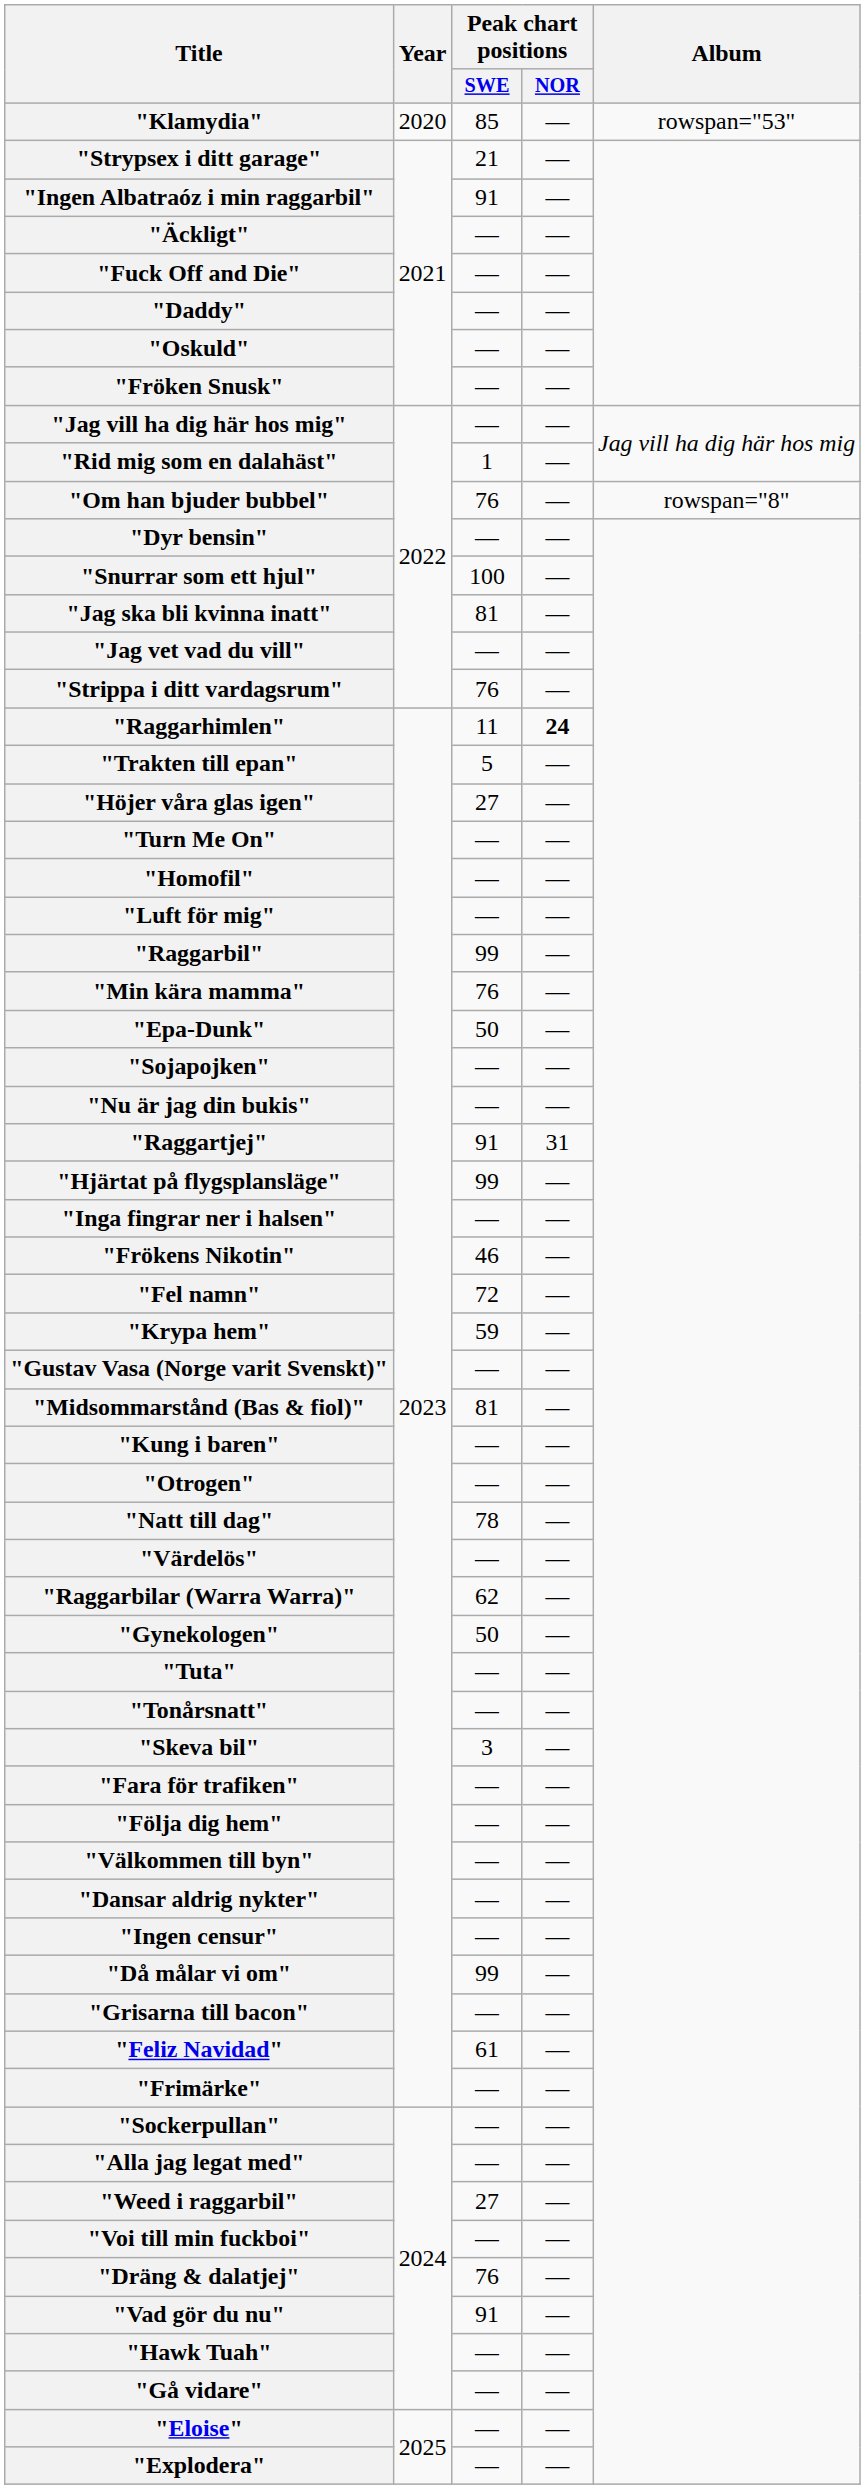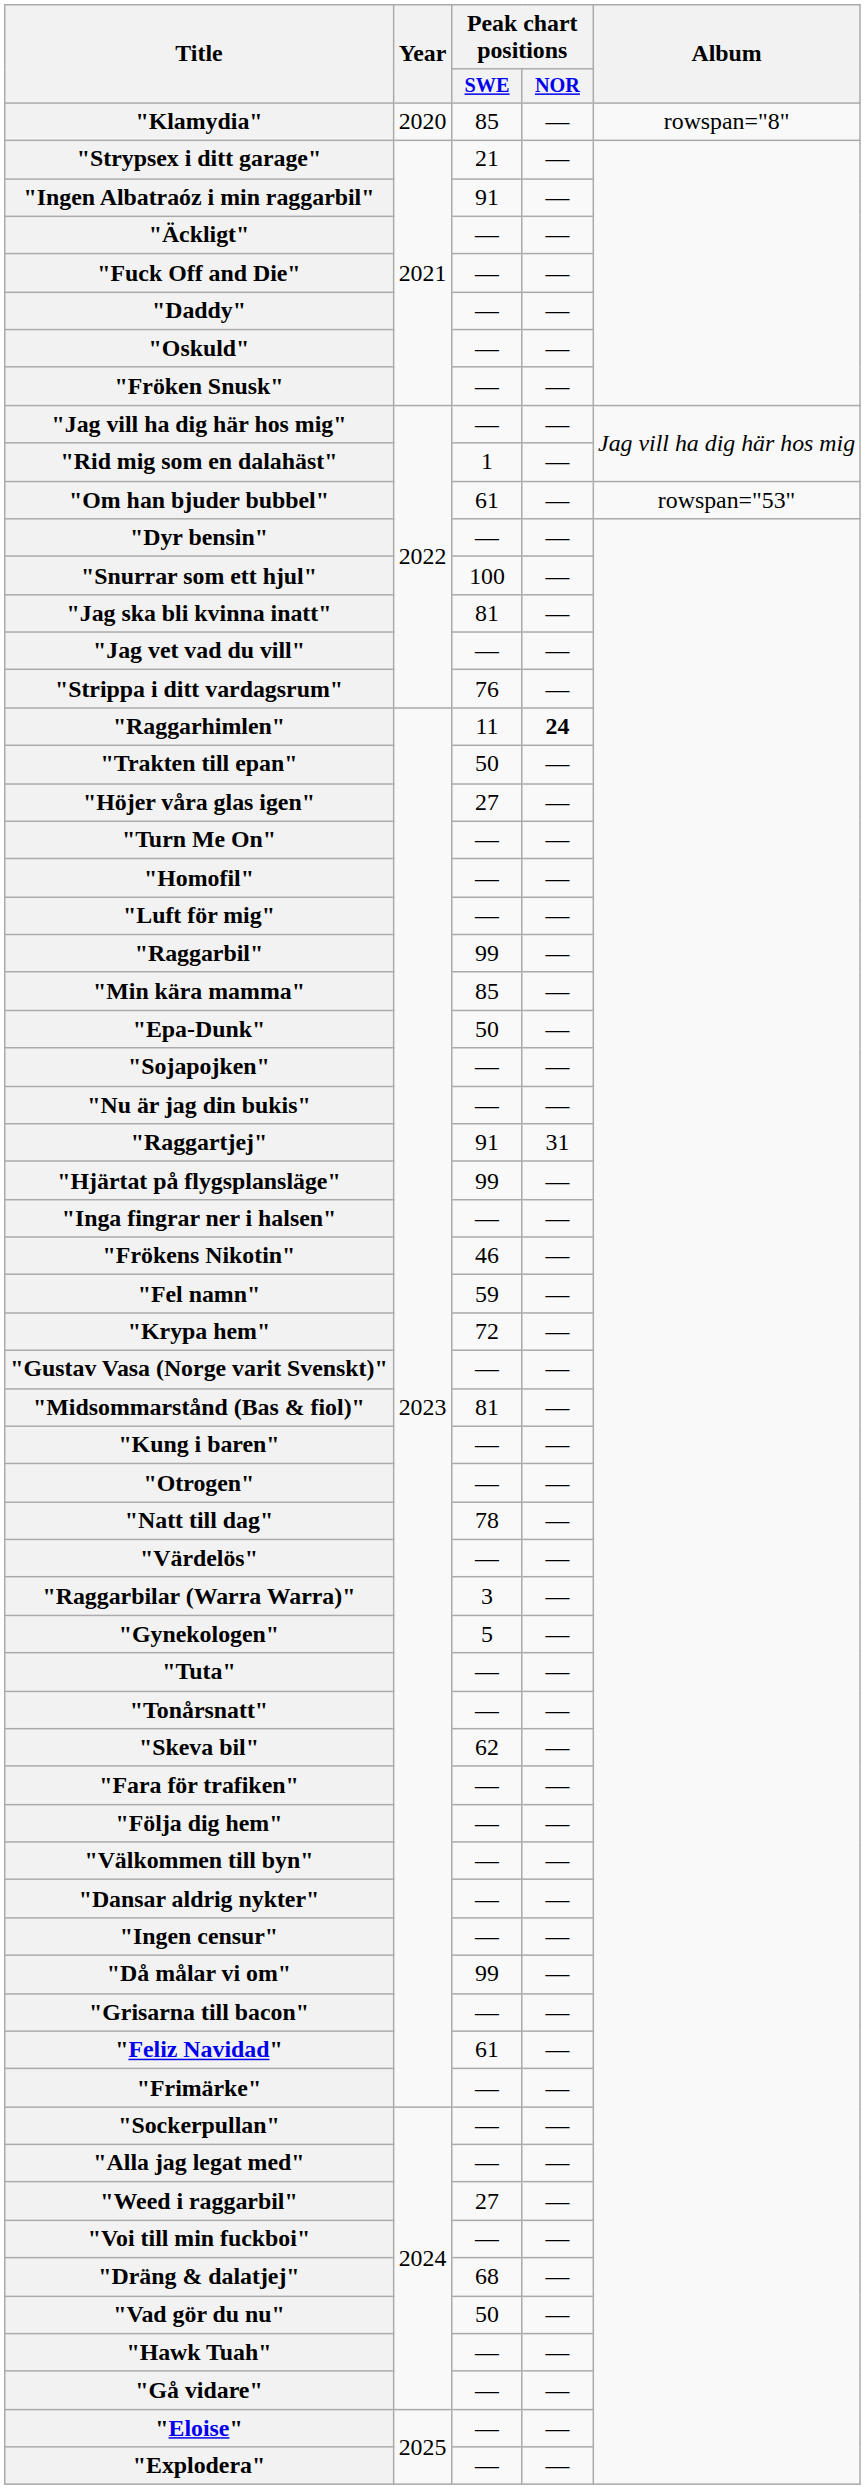"Klamydia" | Album: rowspan="53" -> rowspan="8"
"Om han bjuder bubbel" | Peak chart positions / SWE: 76 -> 61
"Om han bjuder bubbel" | Album: rowspan="8" -> rowspan="53"
"Trakten till epan" | Peak chart positions / SWE: 5 -> 50
"Min kära mamma" | Peak chart positions / SWE: 76 -> 85
"Fel namn" | Peak chart positions / SWE: 72 -> 59
"Krypa hem" | Peak chart positions / SWE: 59 -> 72
"Raggarbilar (Warra Warra)" | Peak chart positions / SWE: 62 -> 3
"Gynekologen" | Peak chart positions / SWE: 50 -> 5
"Skeva bil" | Peak chart positions / SWE: 3 -> 62
"Dräng & dalatjej" | Peak chart positions / SWE: 76 -> 68
"Vad gör du nu" | Peak chart positions / SWE: 91 -> 50
